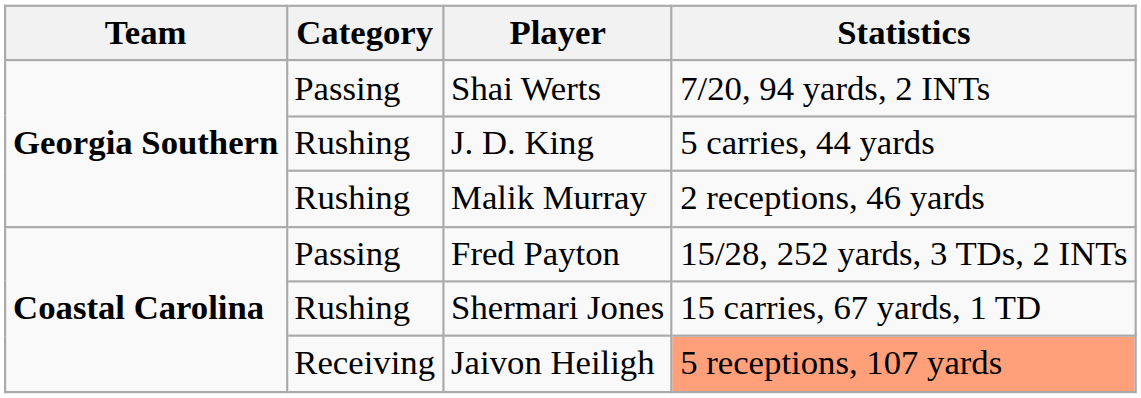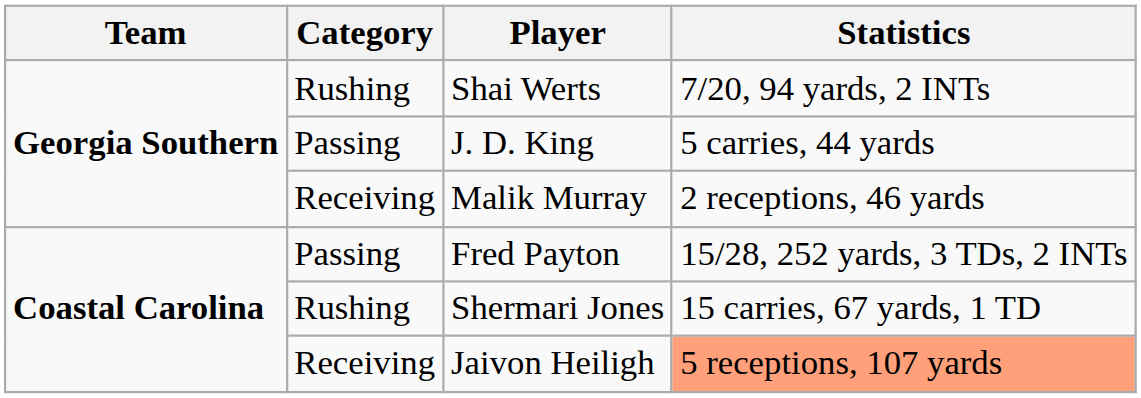Shai Werts | Category: Passing -> Rushing
J. D. King | Category: Rushing -> Passing
Malik Murray | Category: Rushing -> Receiving
